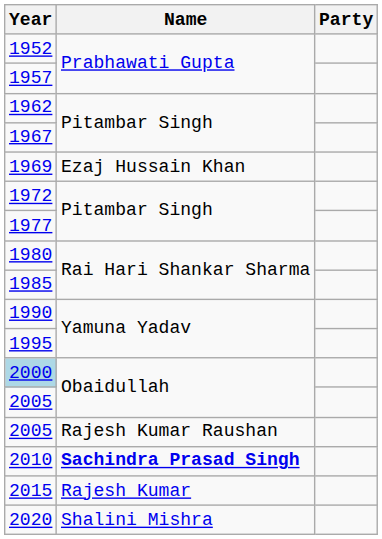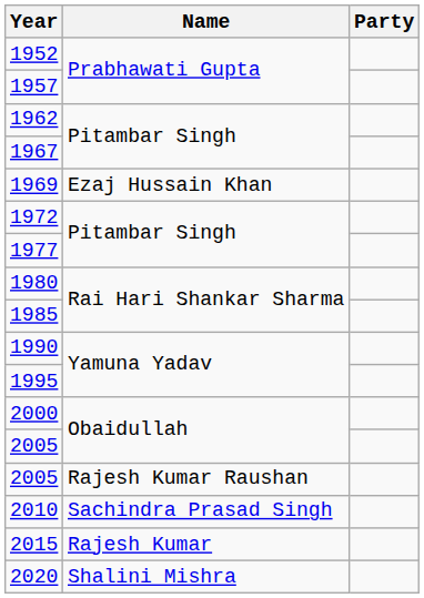2000 | Year: lightblue background -> no background
2010 | Name: bold -> normal
